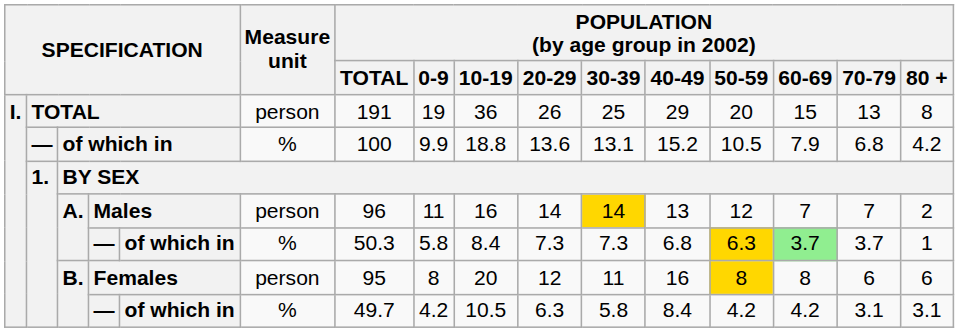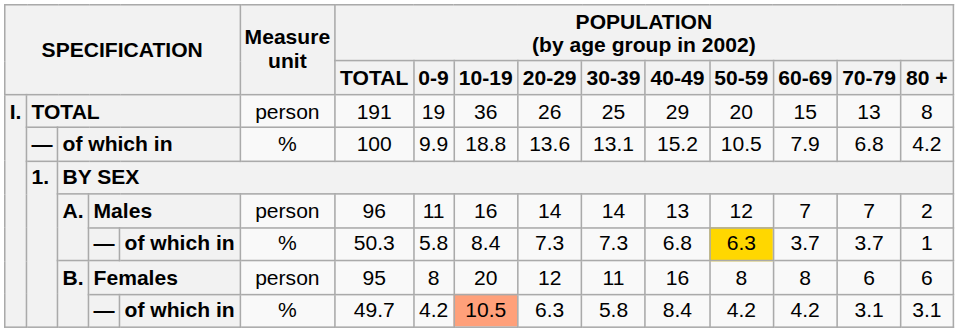Males | POPULATION (by age group in 2002) / 30-39: gold background -> no background
A. / — | POPULATION (by age group in 2002) / 60-69: lightgreen background -> no background
Females | POPULATION (by age group in 2002) / 50-59: gold background -> no background
B. / — | POPULATION (by age group in 2002) / 10-19: no background -> lightsalmon background
